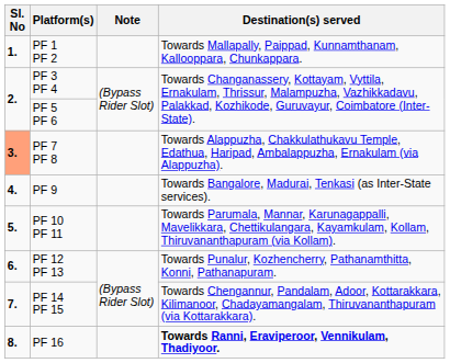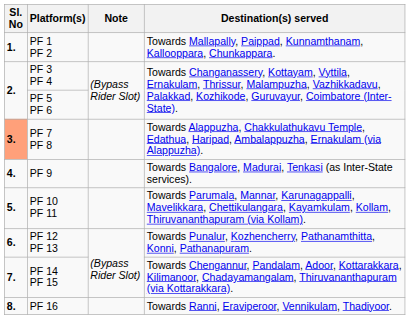PF 16 | Destination(s) served: bold -> normal
